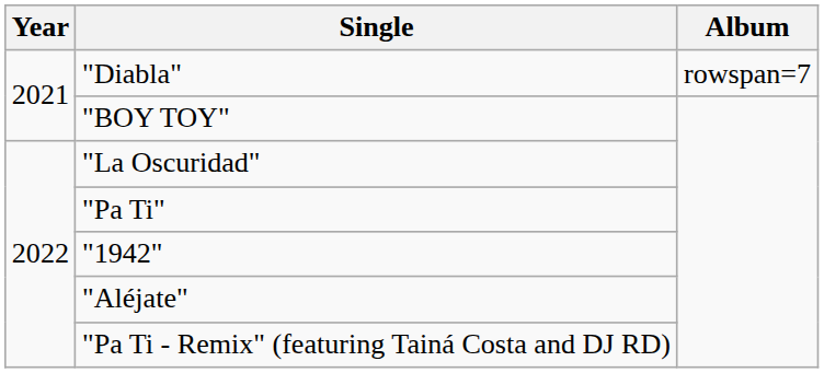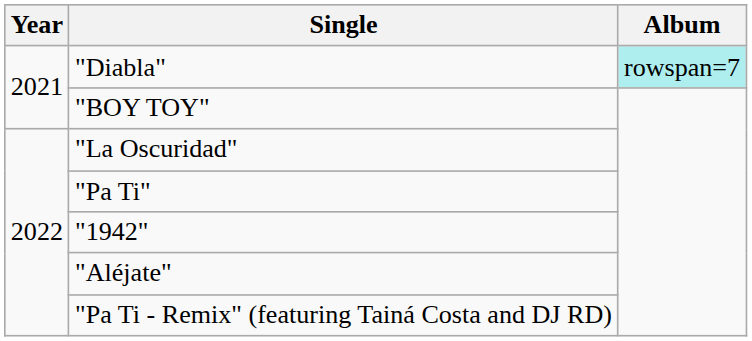"Diabla" | Album: no background -> paleturquoise background
